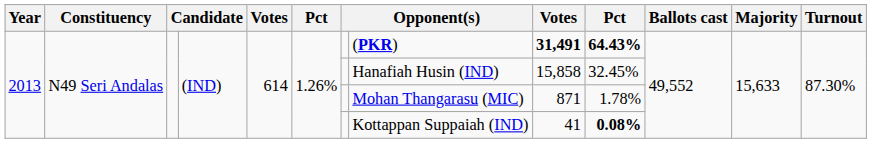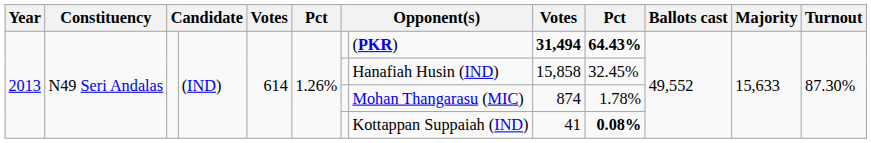row 2 | column 9: 31,491 -> 31,494
row 4 | column 9: 871 -> 874
